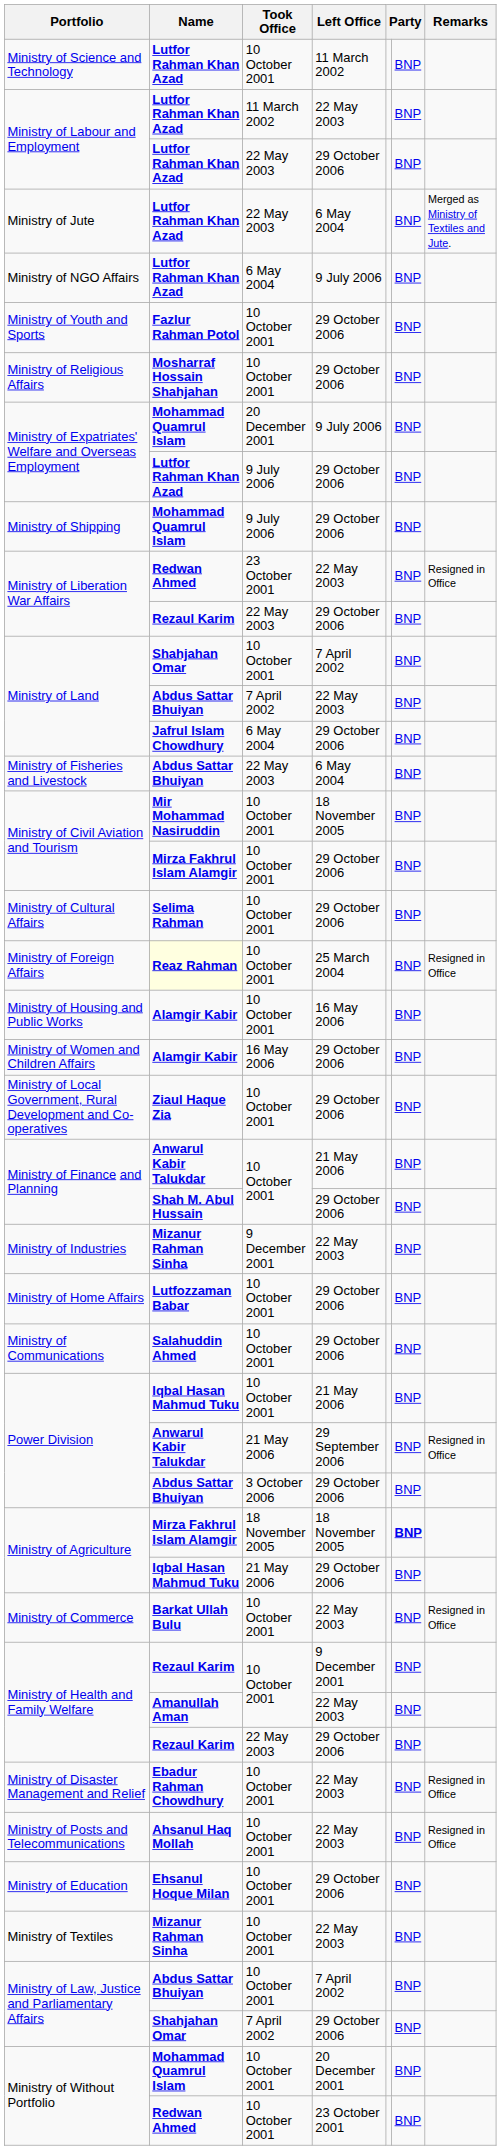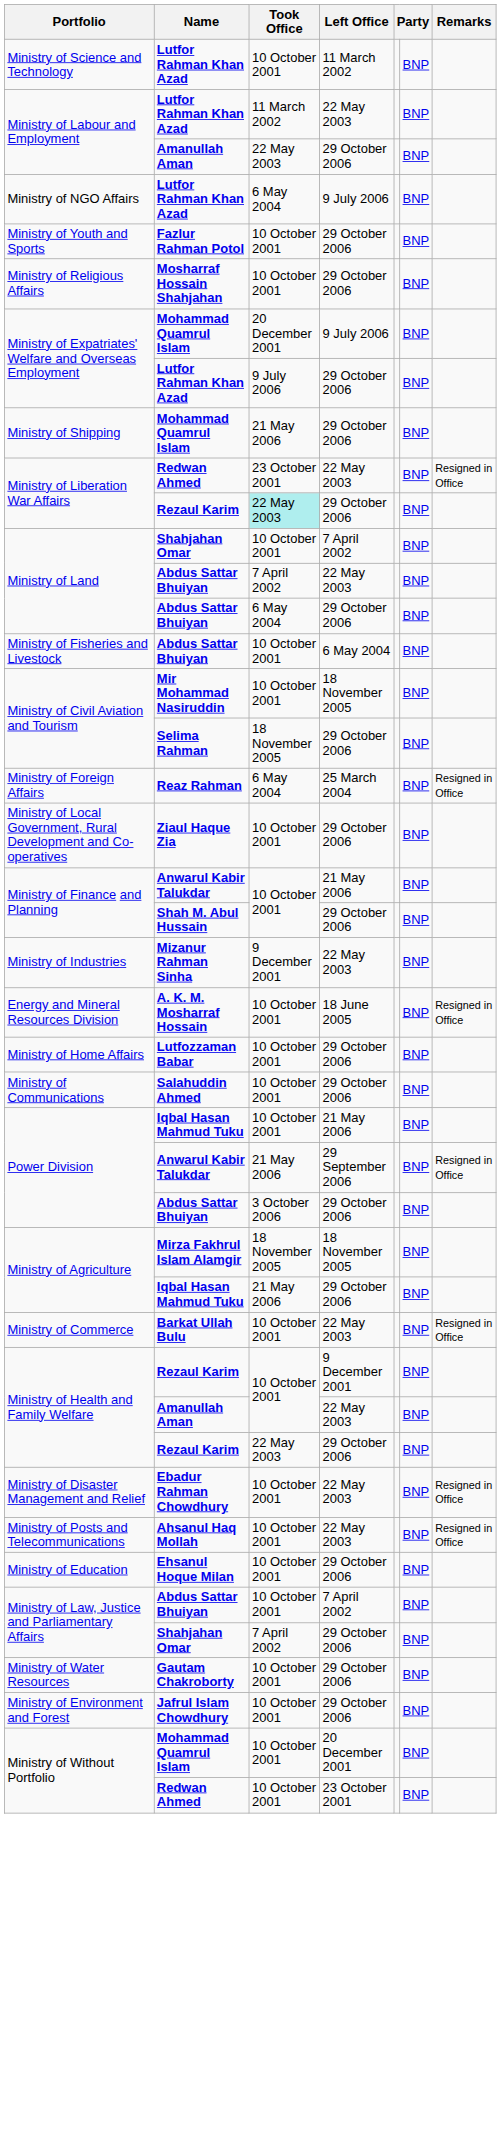Ministry of Labour and Employment / 29 October 2006 | Name: Lutfor Rahman Khan Azad -> Amanullah Aman
- row: Ministry of Jute | Lutfor Rahman Khan Azad | 22 May 2003 | 6 May 2004 | BNP | Merged as Ministry of Textiles and Jute.
Ministry of Shipping | Took Office: 9 July 2006 -> 21 May 2006
Ministry of Liberation War Affairs / 29 October 2006 | Took Office: no background -> paleturquoise background
Ministry of Land / 29 October 2006 | Name: Jafrul Islam Chowdhury -> Abdus Sattar Bhuiyan
Ministry of Fisheries and Livestock | Took Office: 22 May 2003 -> 10 October 2001
Ministry of Civil Aviation and Tourism / 29 October 2006 | Name: Mirza Fakhrul Islam Alamgir -> Selima Rahman
Ministry of Civil Aviation and Tourism / 29 October 2006 | Took Office: 10 October 2001 -> 18 November 2005
- row: Ministry of Cultural Affairs | Selima Rahman | 10 October 2001 | 29 October 2006 | BNP
Ministry of Foreign Affairs | Name: lightyellow background -> no background
Ministry of Foreign Affairs | Took Office: 10 October 2001 -> 6 May 2004
- row: Ministry of Housing and Public Works | Alamgir Kabir | 10 October 2001 | 16 May 2006 | BNP
- row: Ministry of Women and Children Affairs | Alamgir Kabir | 16 May 2006 | 29 October 2006 | BNP
+ row: Energy and Mineral Resources Division | A. K. M. Mosharraf Hossain | 10 October 2001 | 18 June 2005 | BNP | Resigned in Office
Ministry of Agriculture / 18 November 2005 | column 6: bold -> normal
- row: Ministry of Textiles | Mizanur Rahman Sinha | 10 October 2001 | 22 May 2003 | BNP
+ row: Ministry of Water Resources | Gautam Chakroborty | 10 October 2001 | 29 October 2006 | BNP
+ row: Ministry of Environment and Forest | Jafrul Islam Chowdhury | 10 October 2001 | 29 October 2006 | BNP
